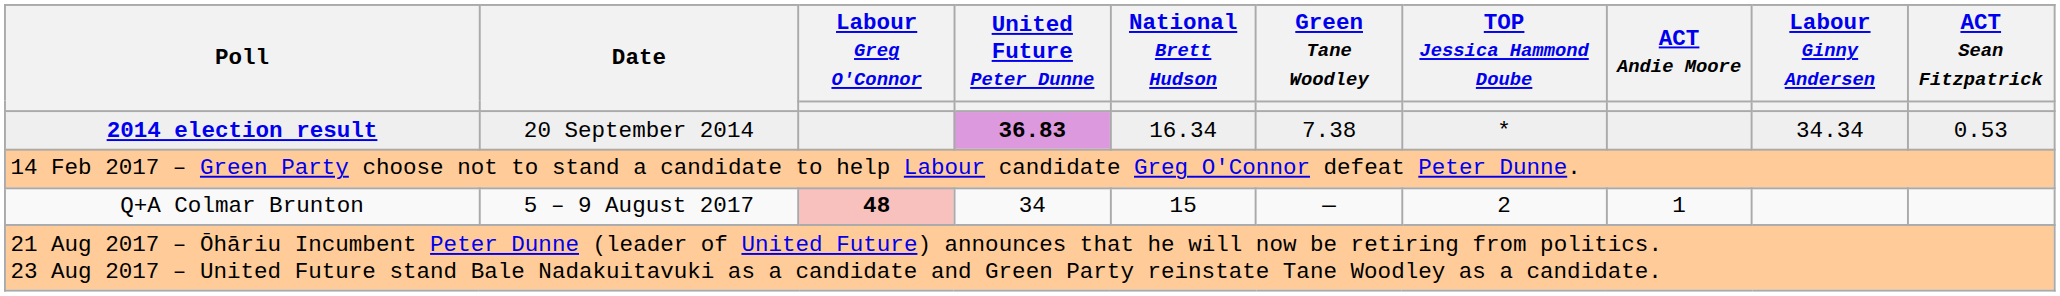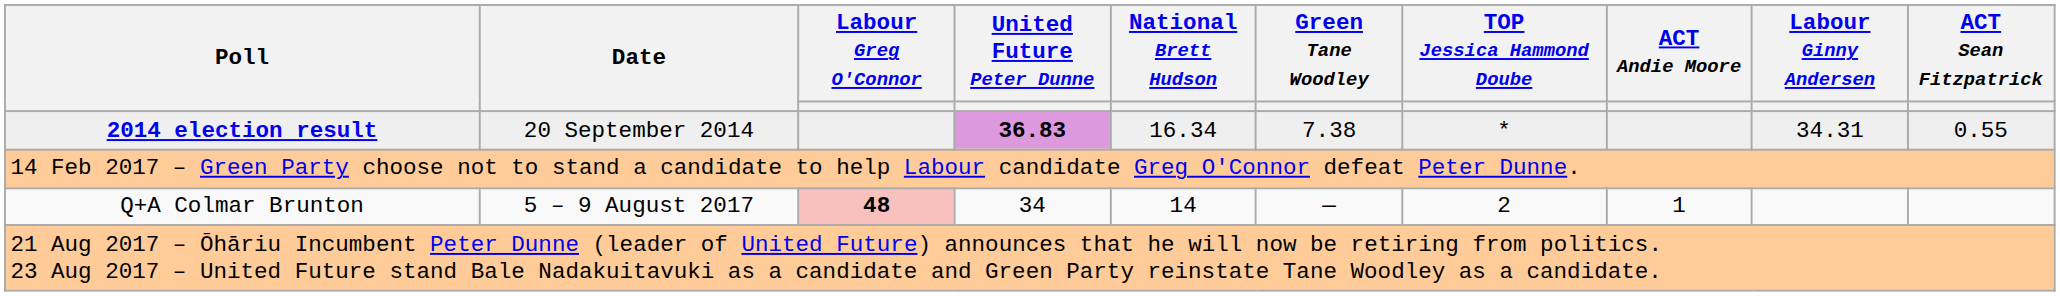2014 election result | Labour Ginny Andersen: 34.34 -> 34.31
2014 election result | ACT Sean Fitzpatrick: 0.53 -> 0.55
Q+A Colmar Brunton | National Brett Hudson: 15 -> 14
